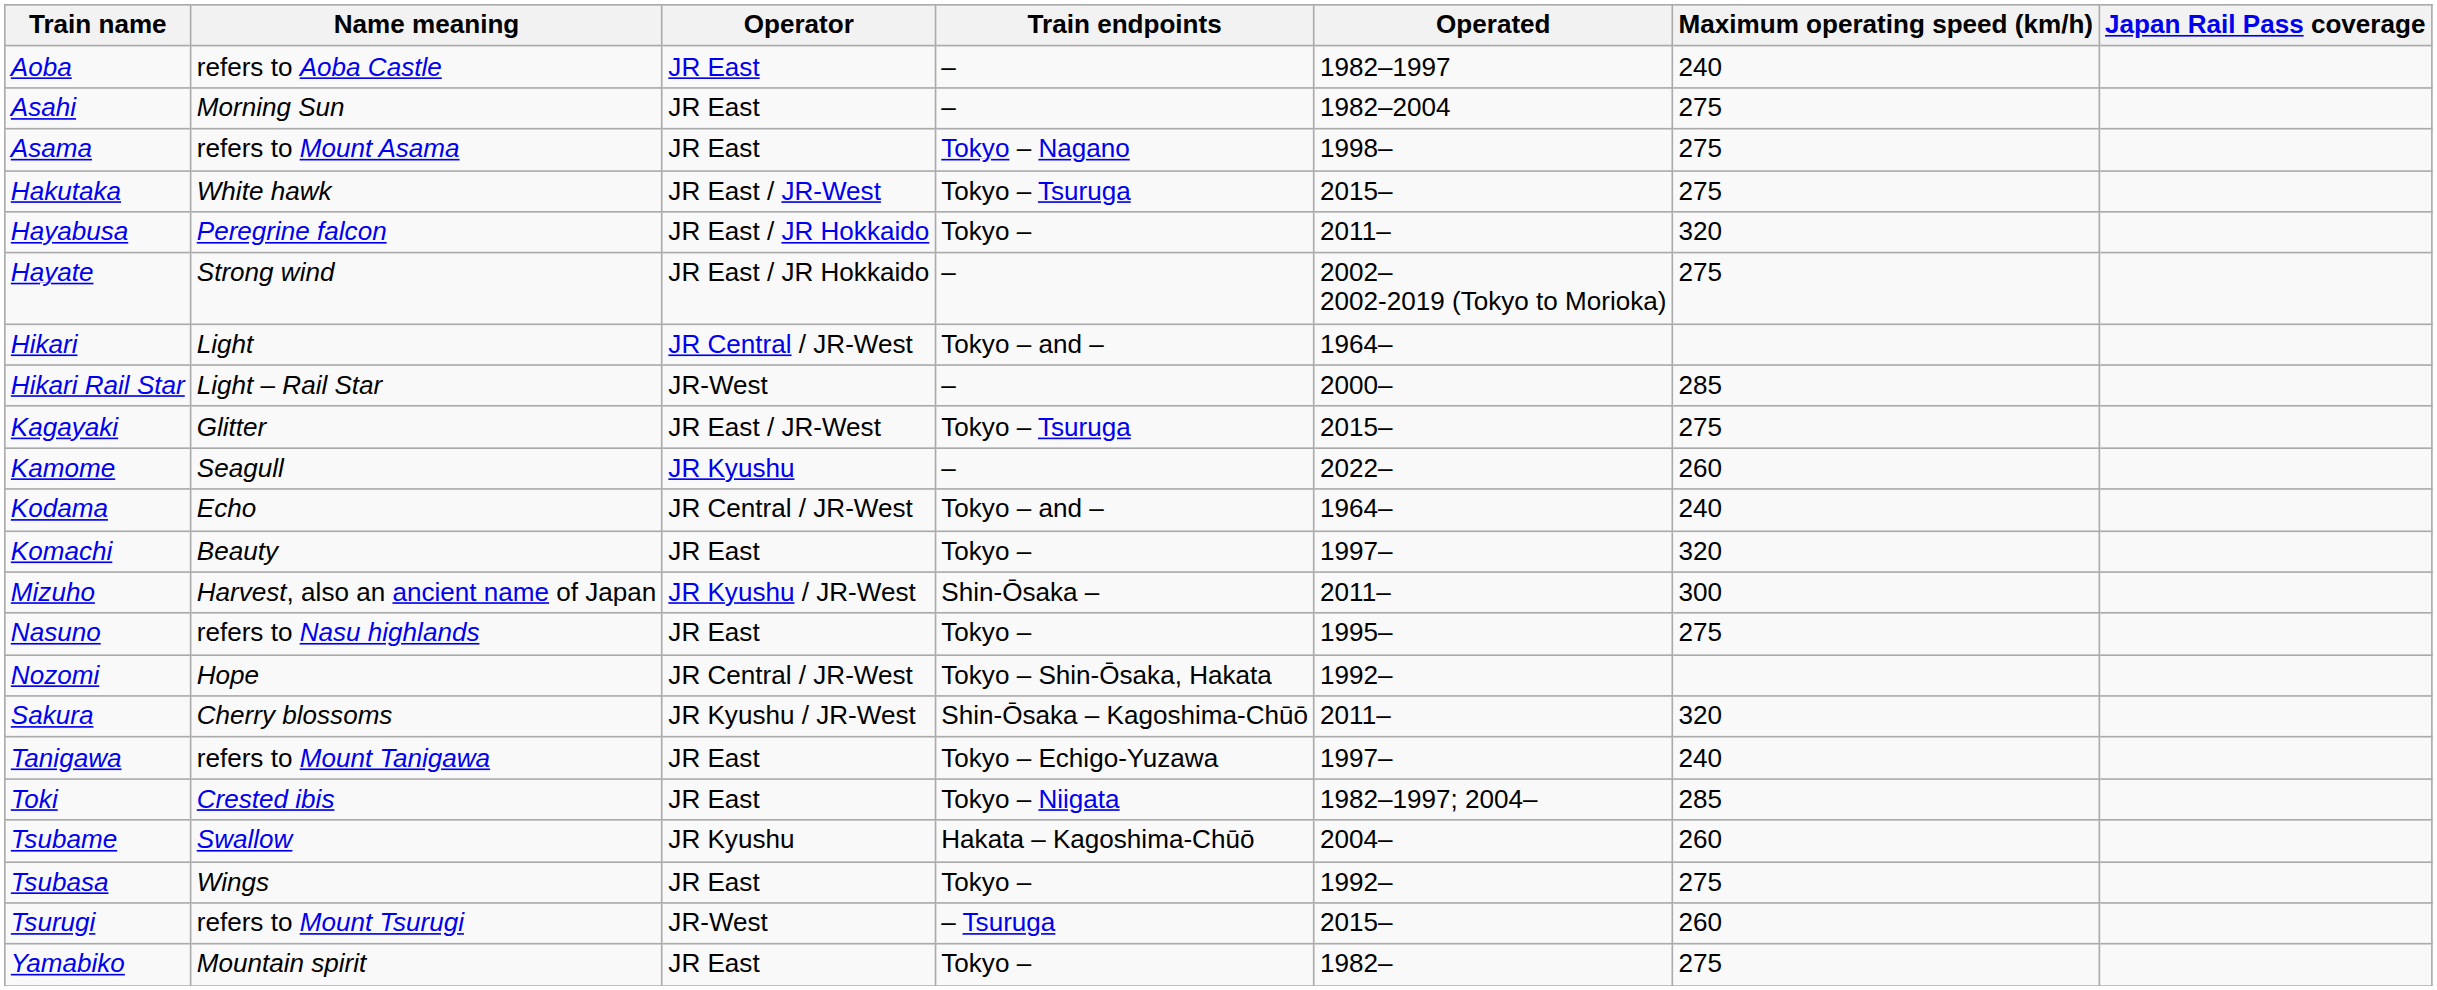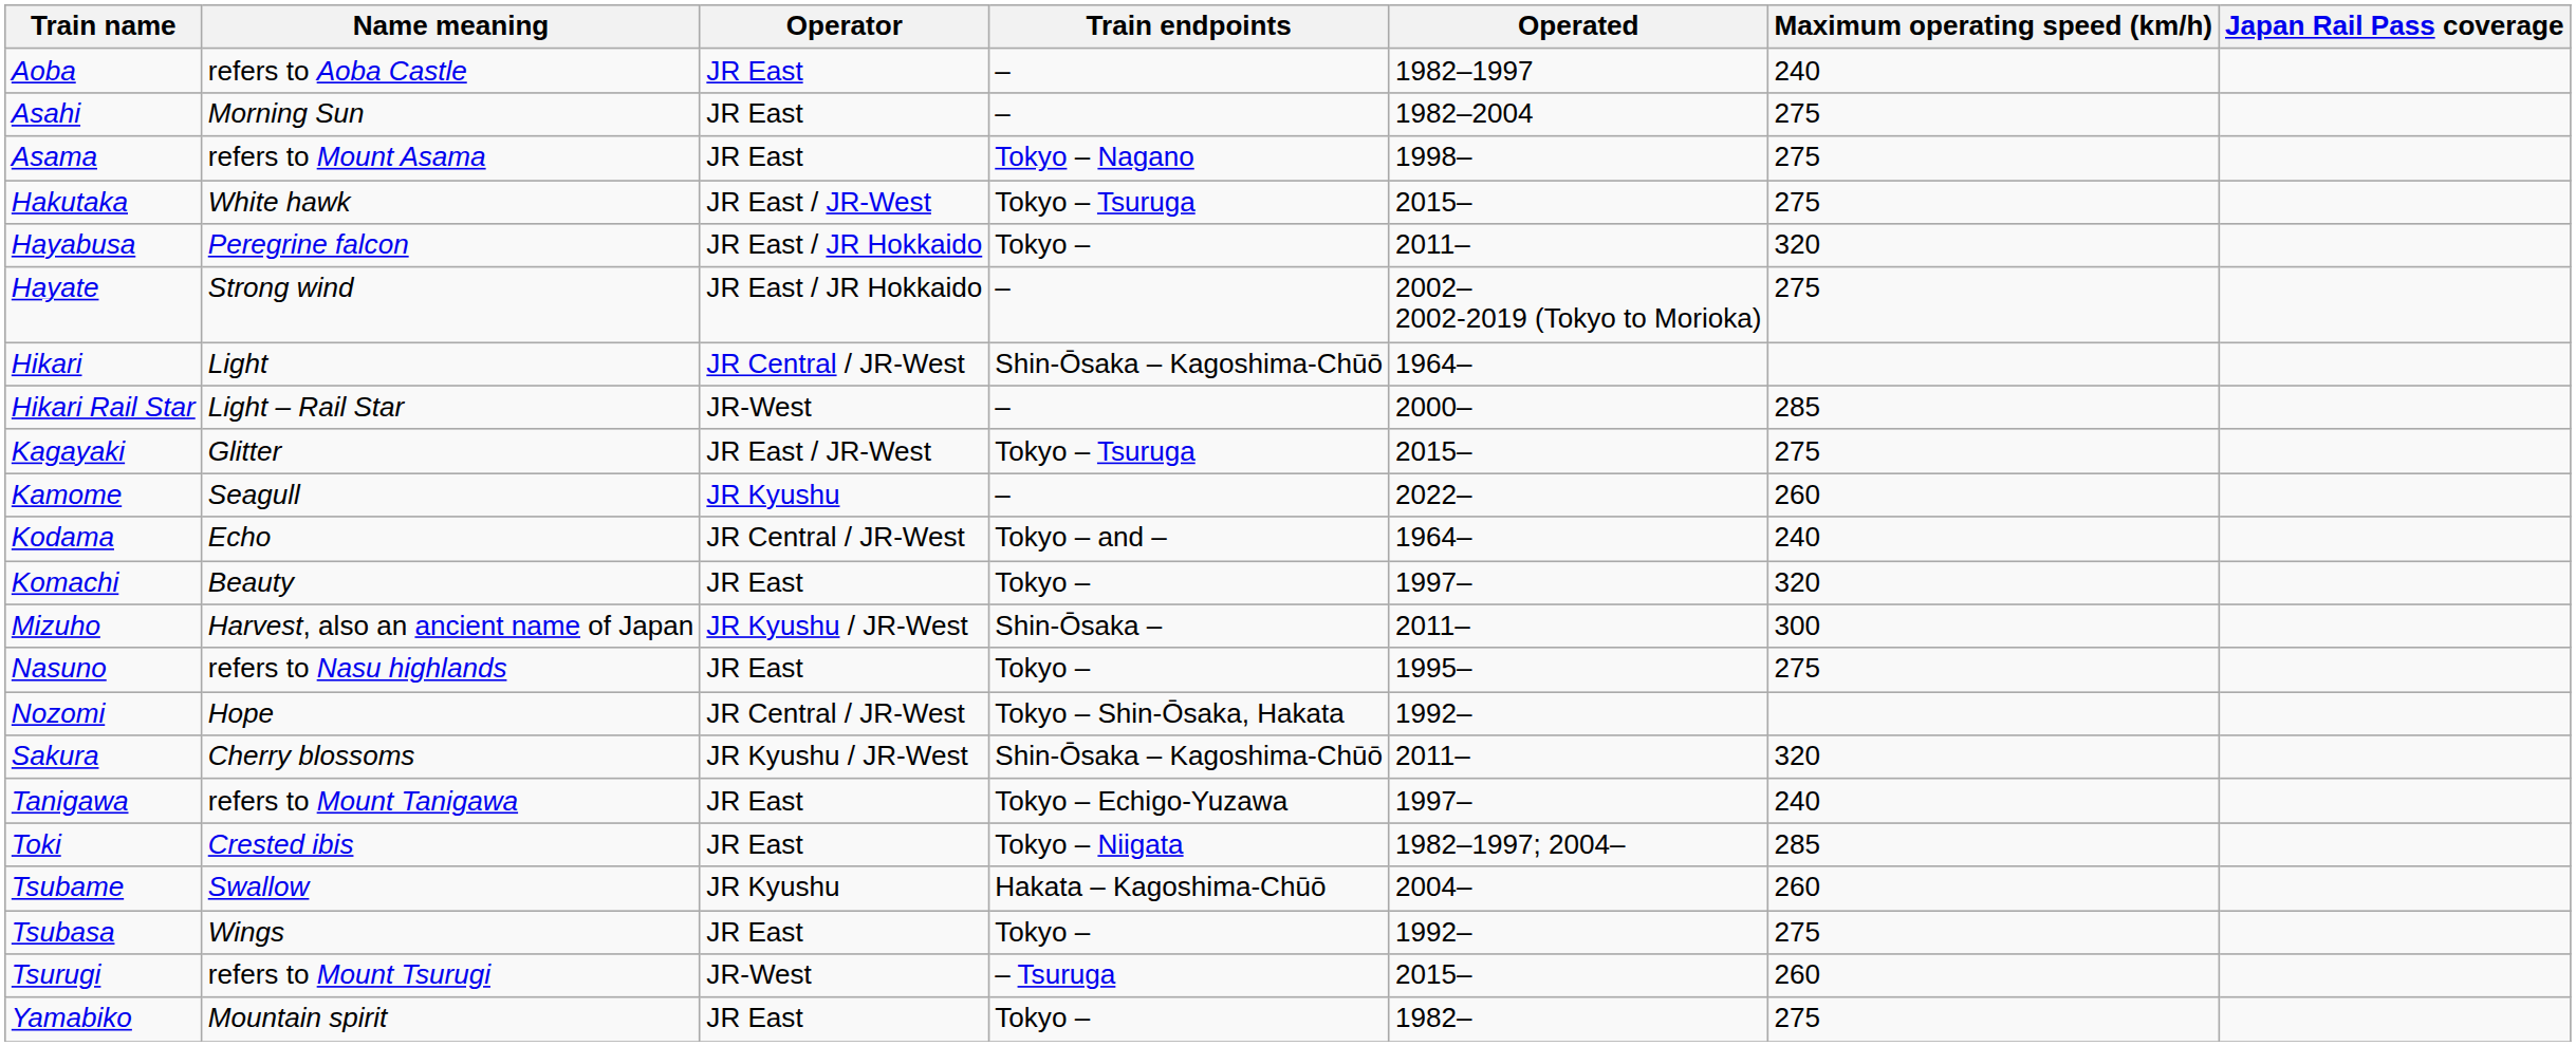Hikari | Train endpoints: Tokyo – and – -> Shin-Ōsaka – Kagoshima-Chūō
